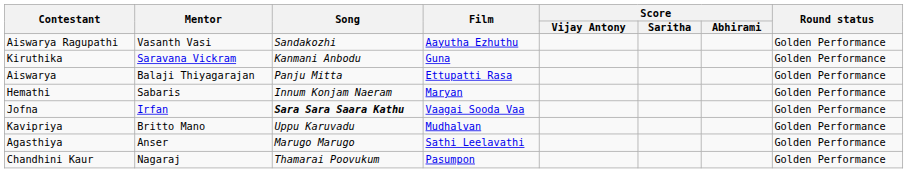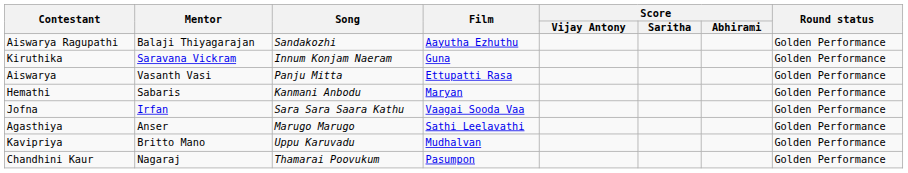Aiswarya Ragupathi | Mentor: Vasanth Vasi -> Balaji Thiyagarajan
Kiruthika | Song: Kanmani Anbodu -> Innum Konjam Naeram
Aiswarya | Mentor: Balaji Thiyagarajan -> Vasanth Vasi
Hemathi | Song: Innum Konjam Naeram -> Kanmani Anbodu
Jofna | Song: bold -> normal
rows swapped: Agasthiya <-> Kavipriya
